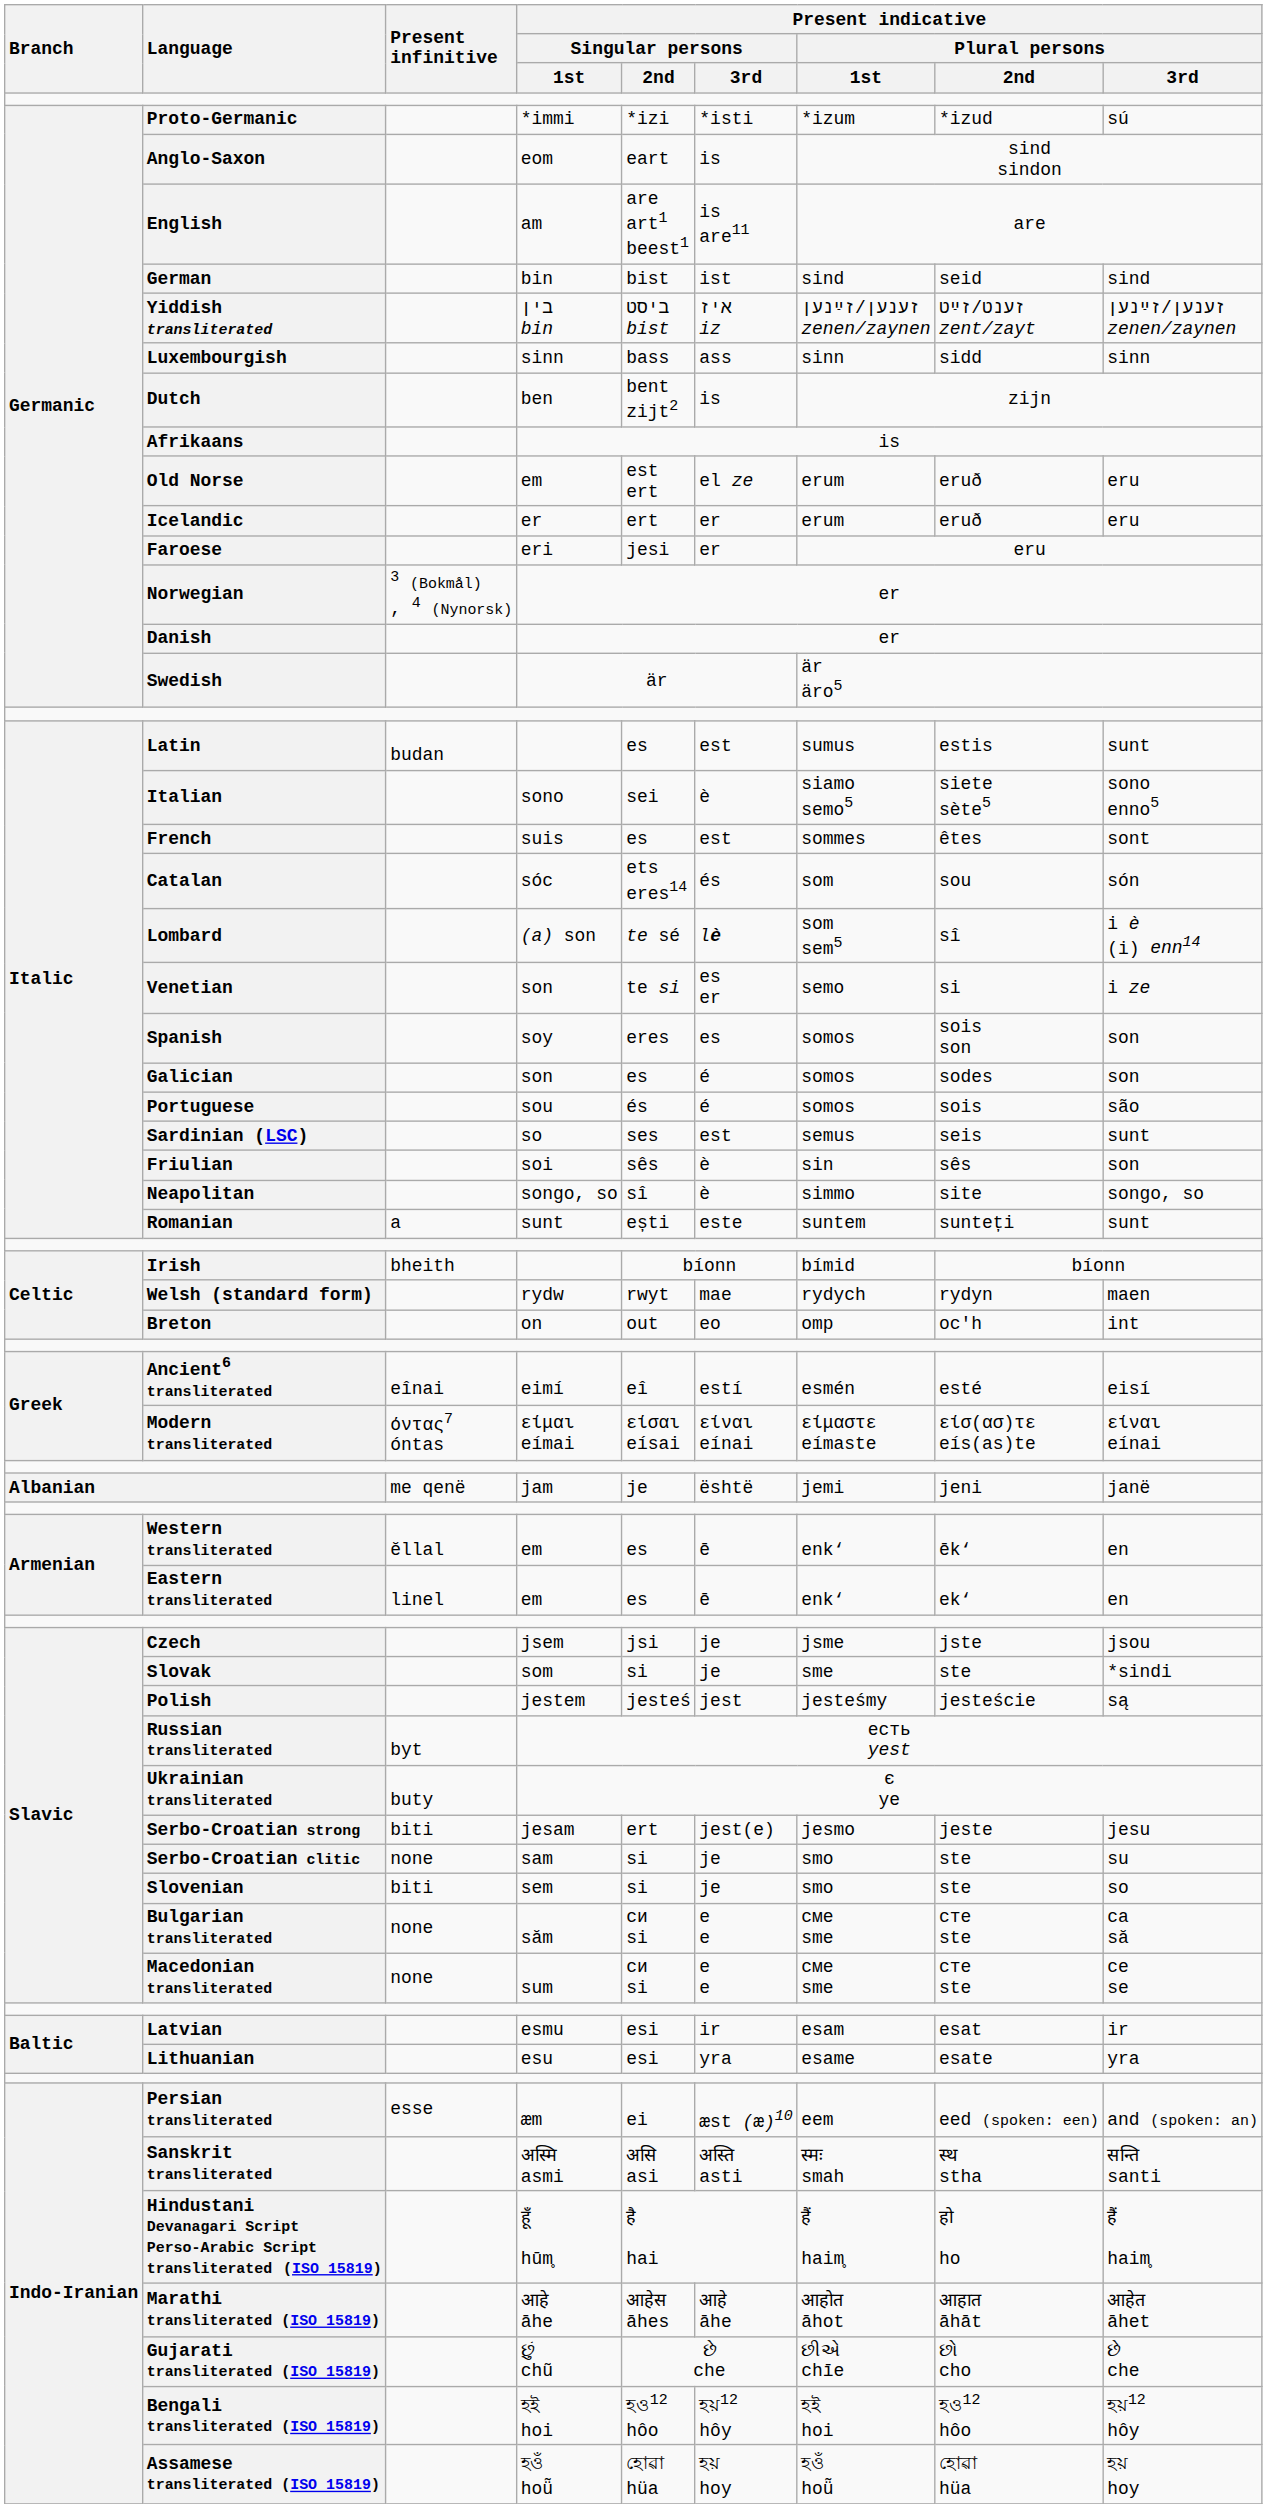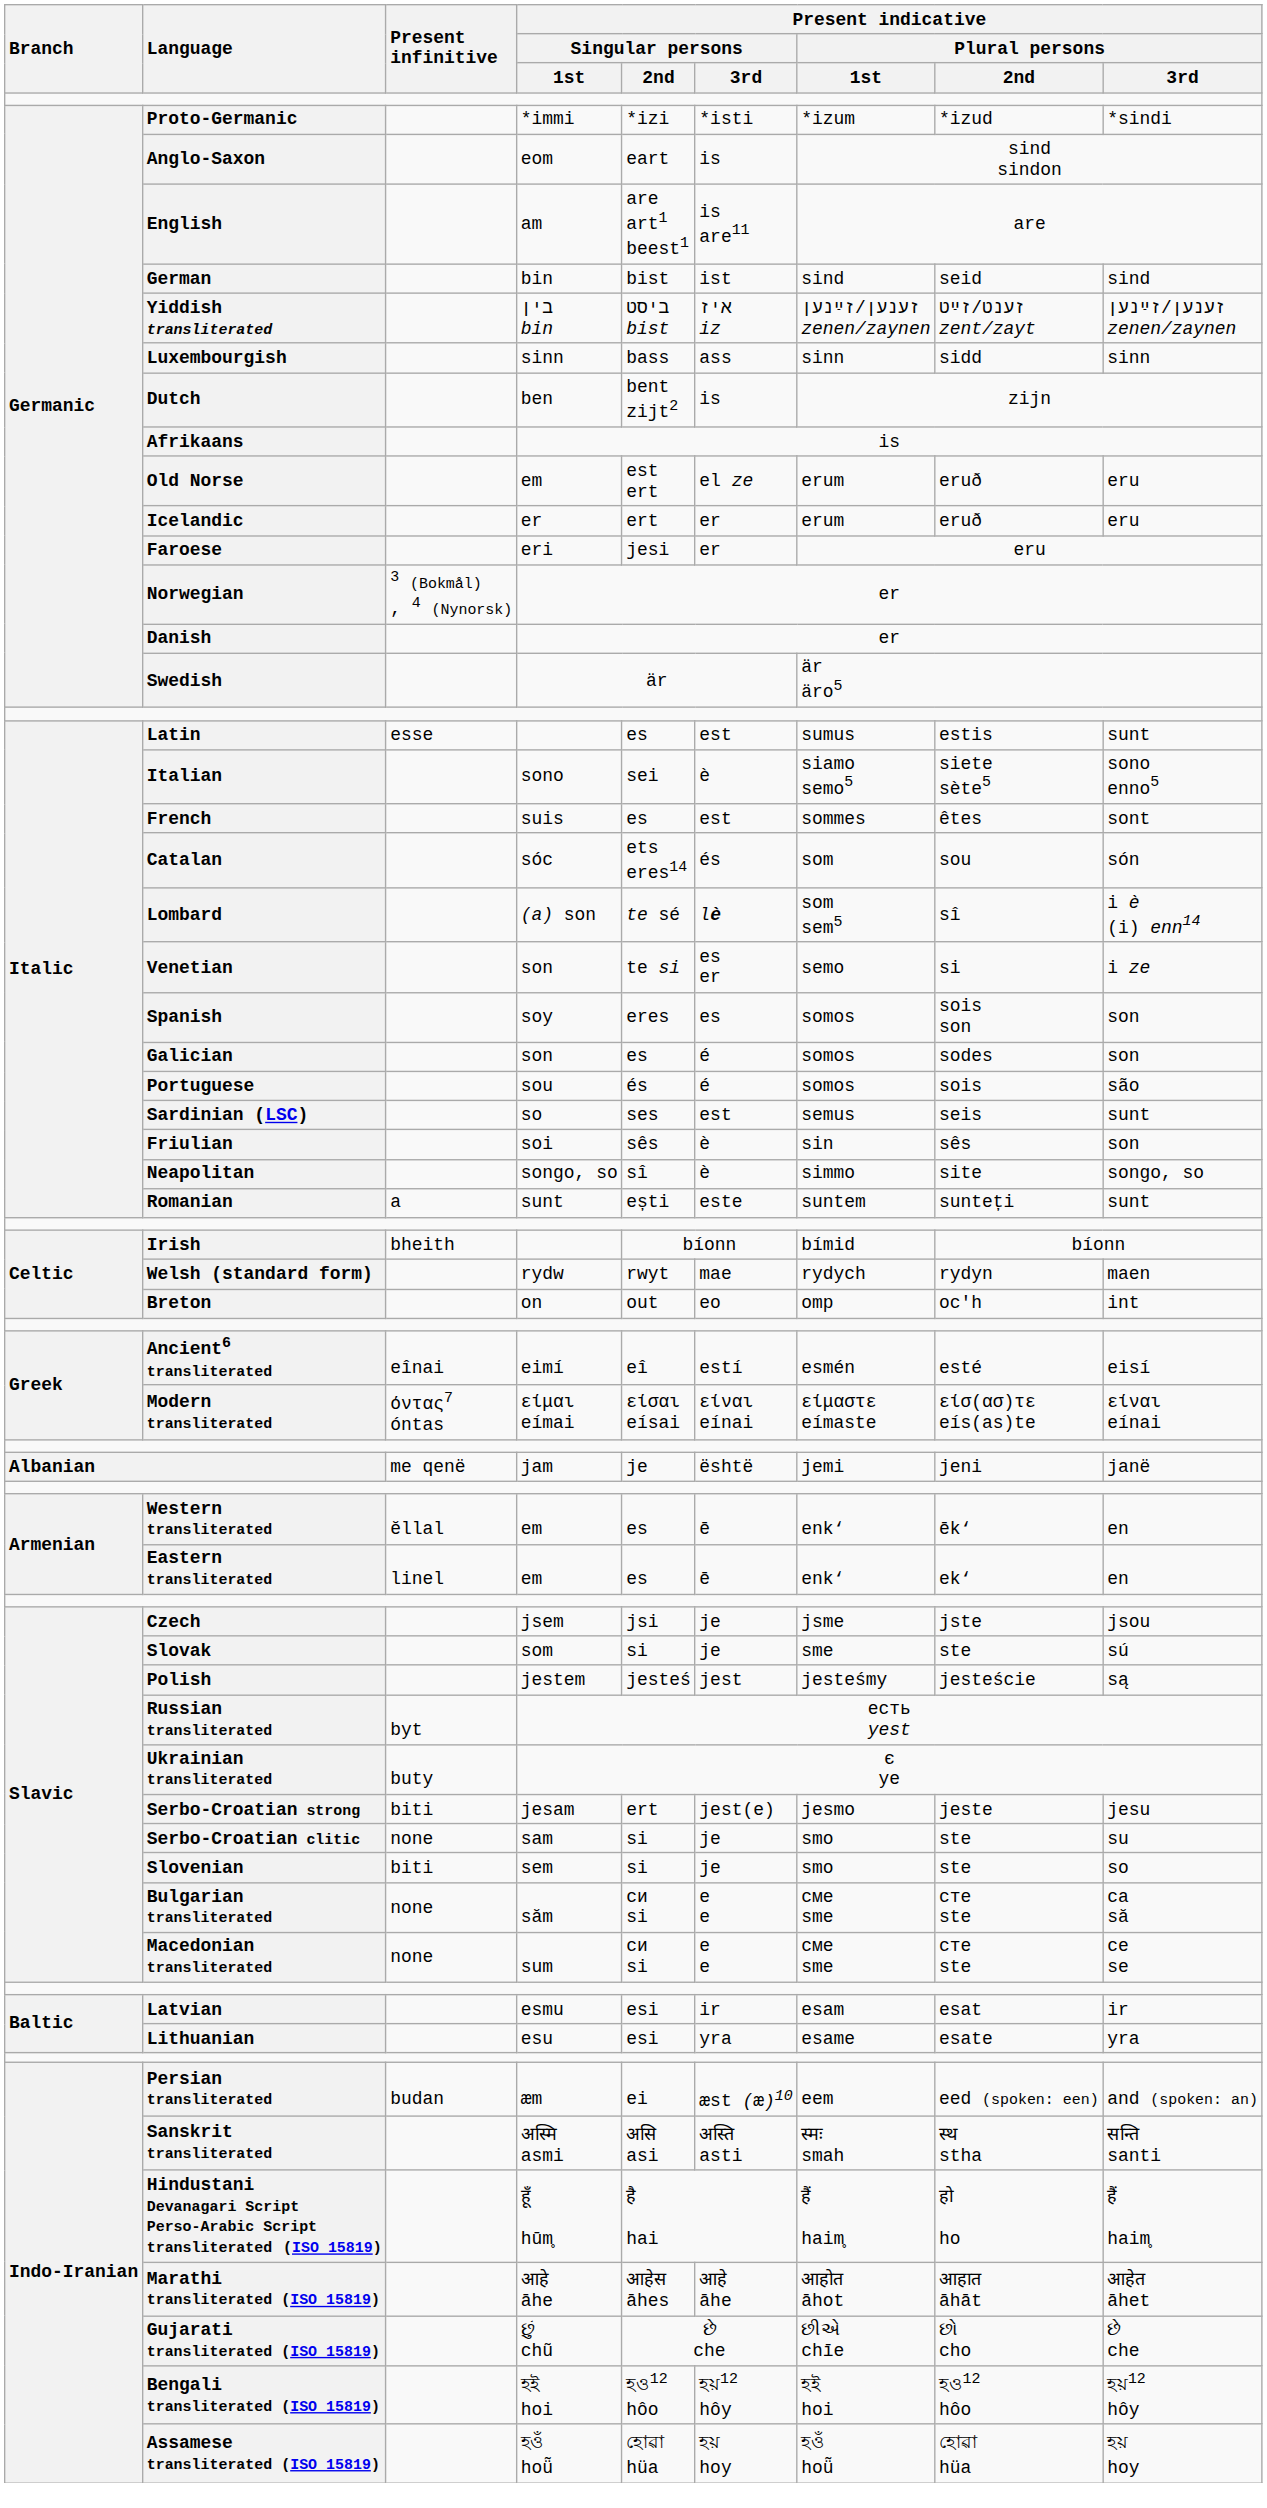Proto-Germanic | Present indicative / Plural persons / 3rd: sú -> *sindi
Latin | Present infinitive: budan -> esse
Slovak | Present indicative / Plural persons / 3rd: *sindi -> sú
Persian transliterated | Present infinitive: esse -> budan
